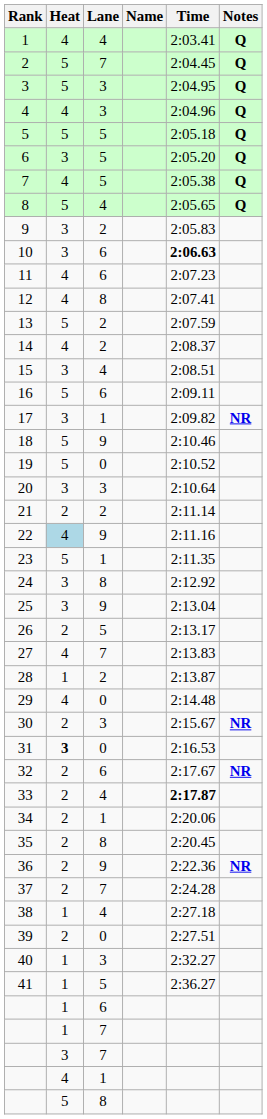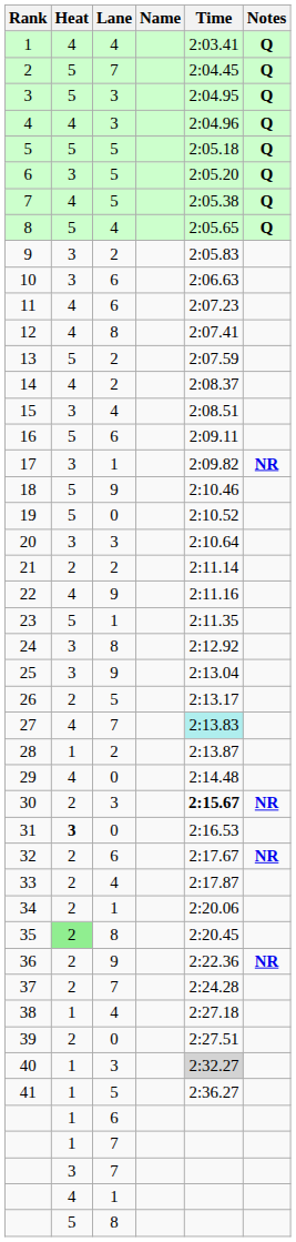10 | Time: bold -> normal
22 | Heat: lightblue background -> no background
27 | Time: no background -> paleturquoise background
30 | Time: normal -> bold
33 | Time: bold -> normal
35 | Heat: no background -> lightgreen background
40 | Time: no background -> lightgrey background
